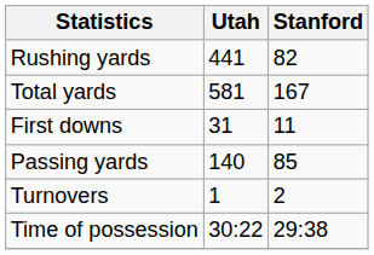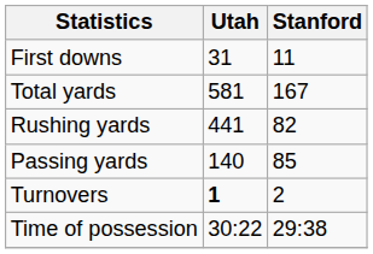rows swapped: First downs <-> Rushing yards
Turnovers | Utah: normal -> bold
